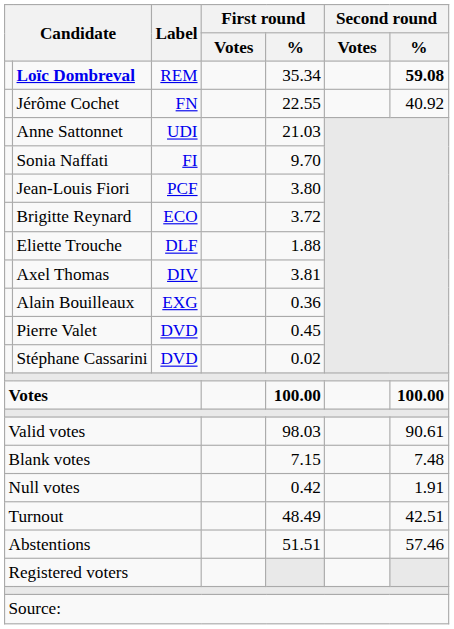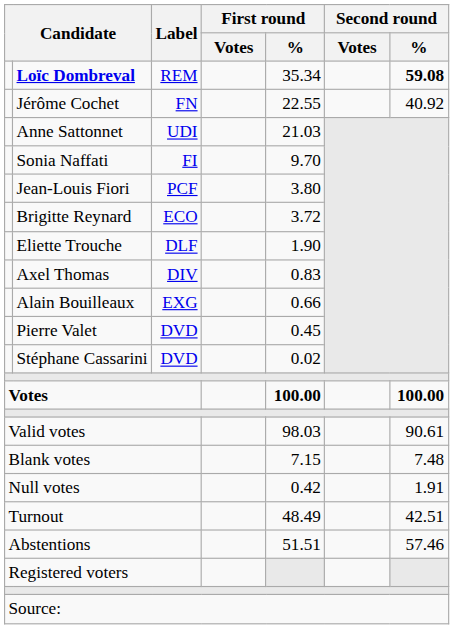Eliette Trouche | First round / %: 1.88 -> 1.90
Axel Thomas | First round / %: 3.81 -> 0.83
Alain Bouilleaux | First round / %: 0.36 -> 0.66
